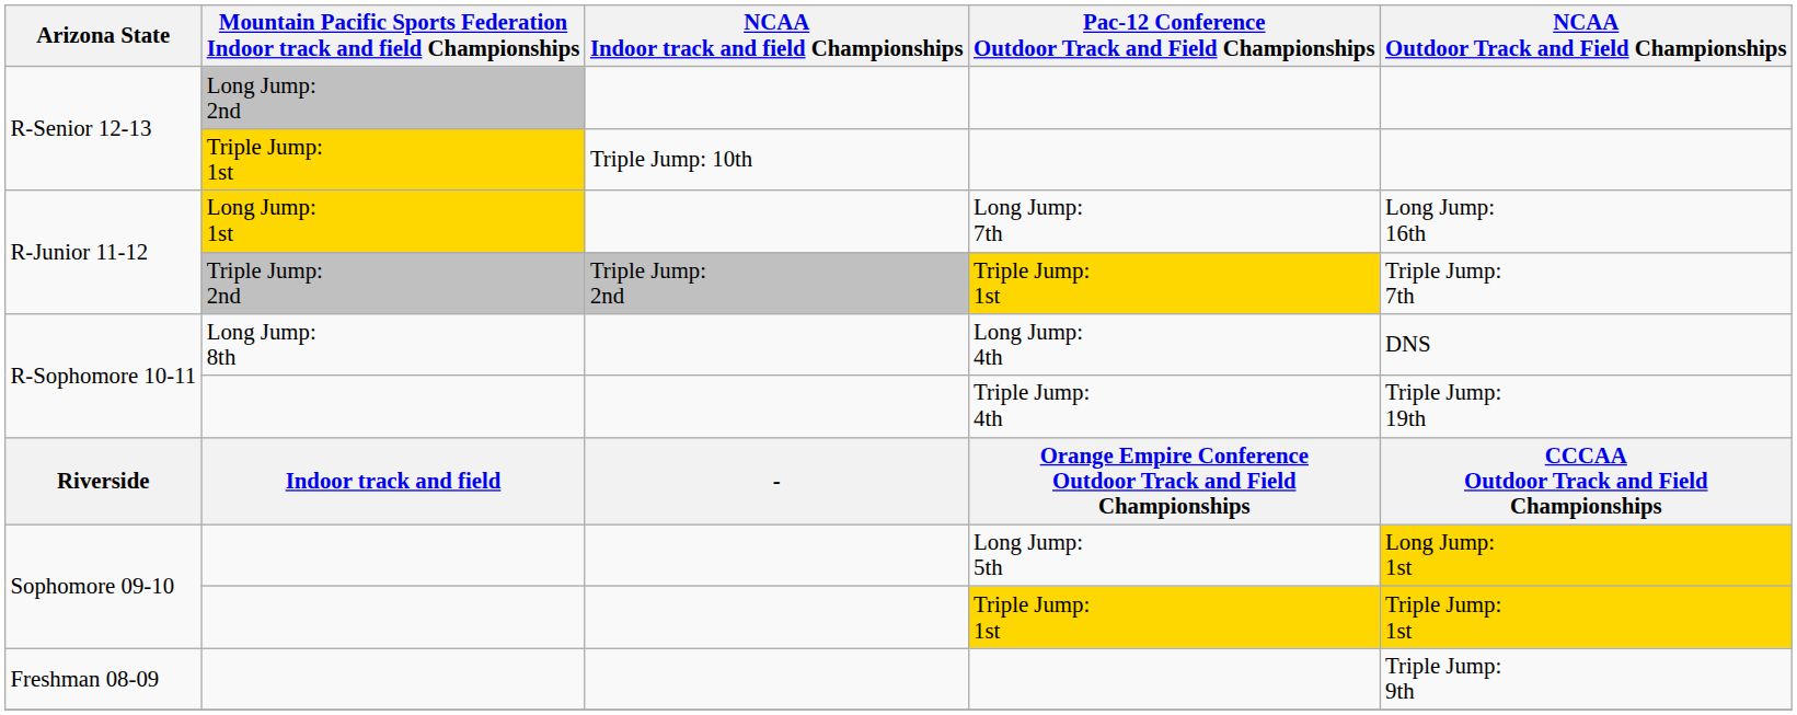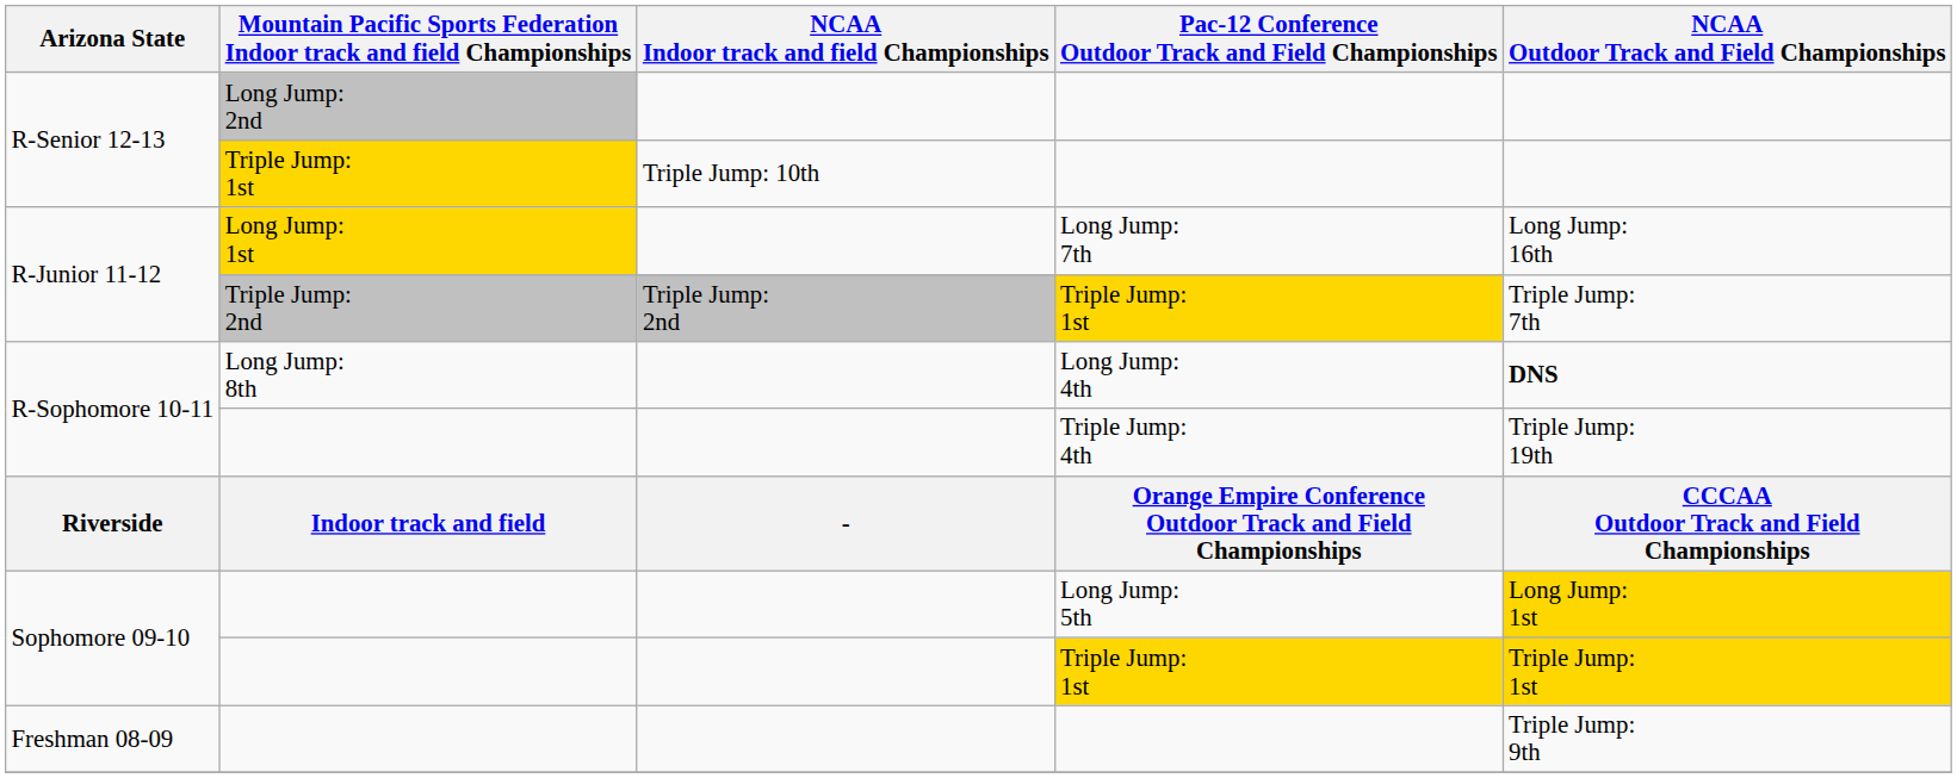Long Jump: 8th | NCAA Outdoor Track and Field Championships: normal -> bold
